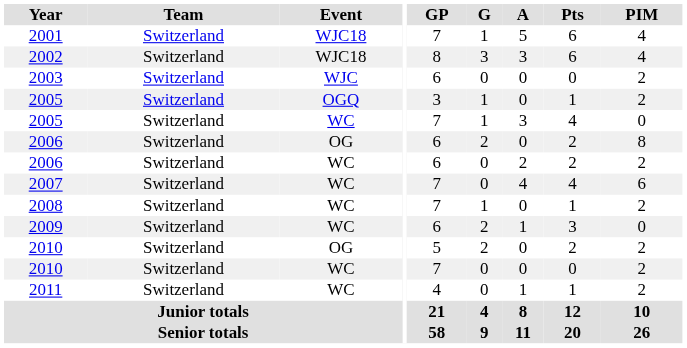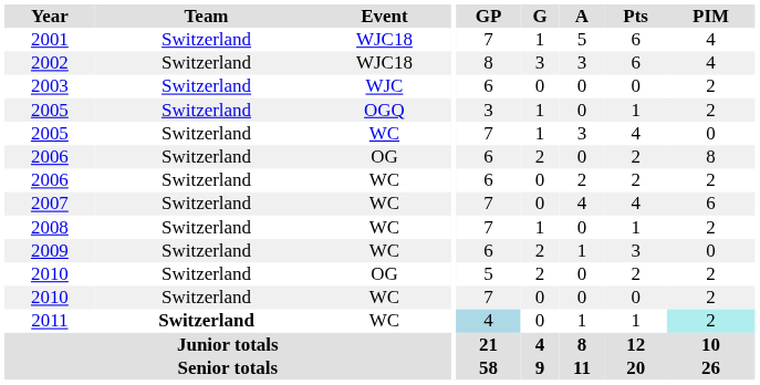2011 | Team: normal -> bold
2011 | GP: no background -> lightblue background
2011 | PIM: no background -> paleturquoise background
